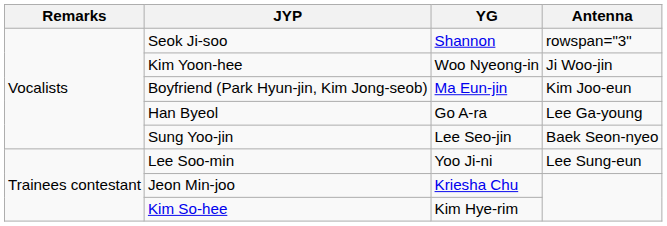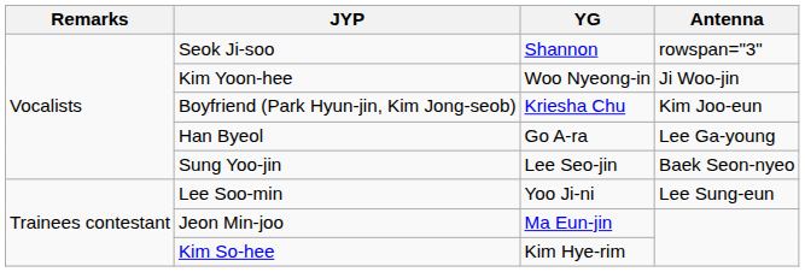Boyfriend (Park Hyun-jin, Kim Jong-seob) | YG: Ma Eun-jin -> Kriesha Chu
Jeon Min-joo | YG: Kriesha Chu -> Ma Eun-jin
